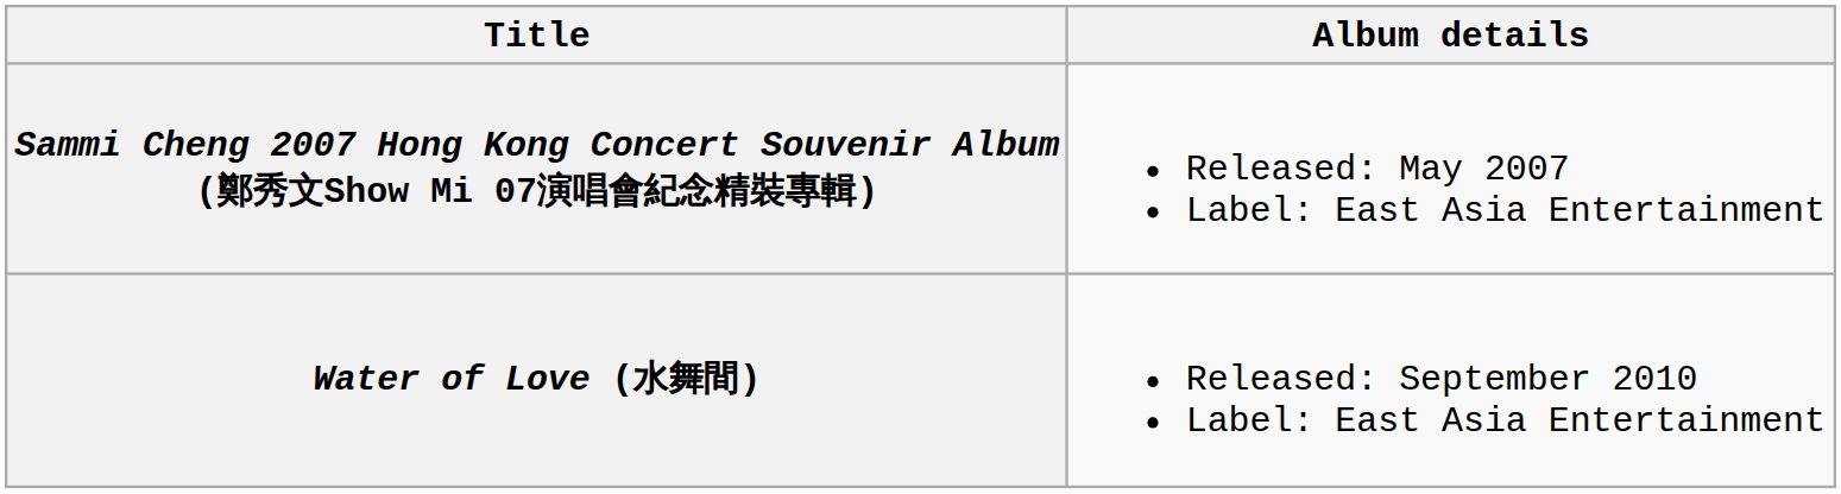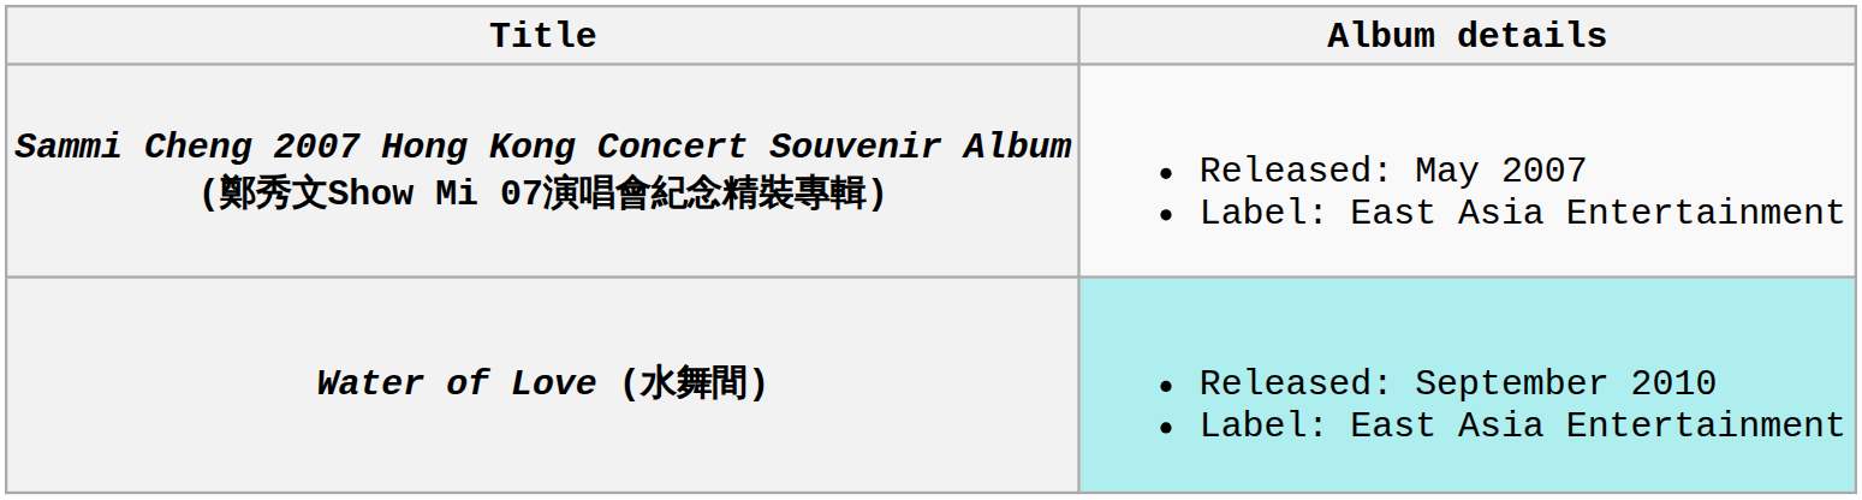Water of Love (水舞間) | Album details: no background -> paleturquoise background
